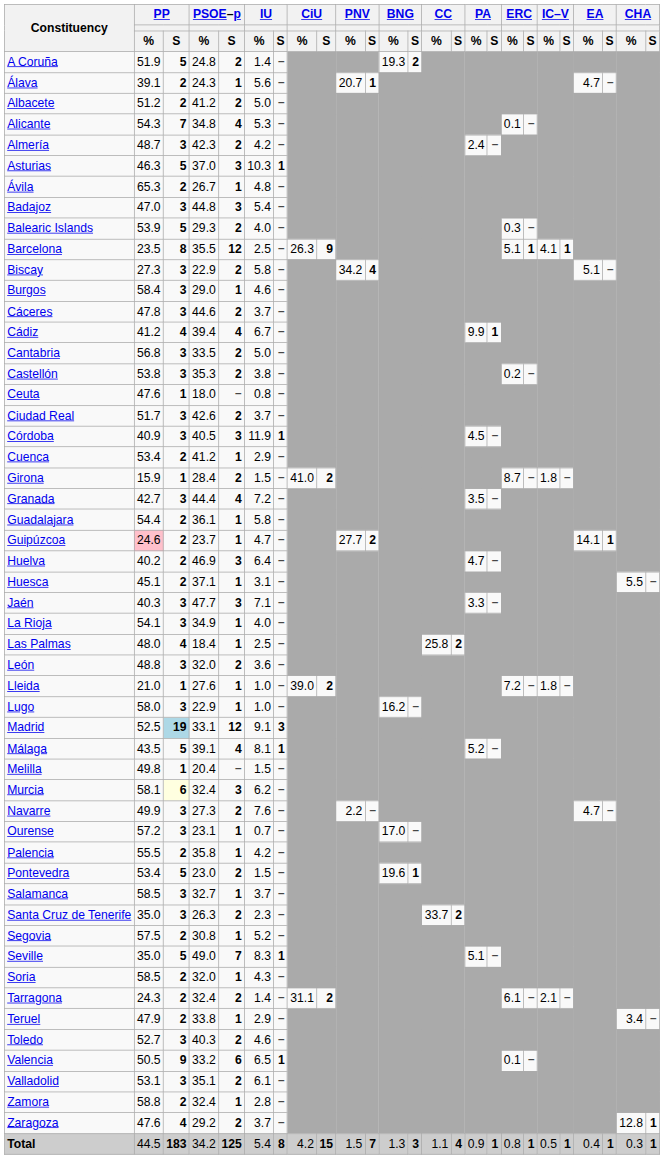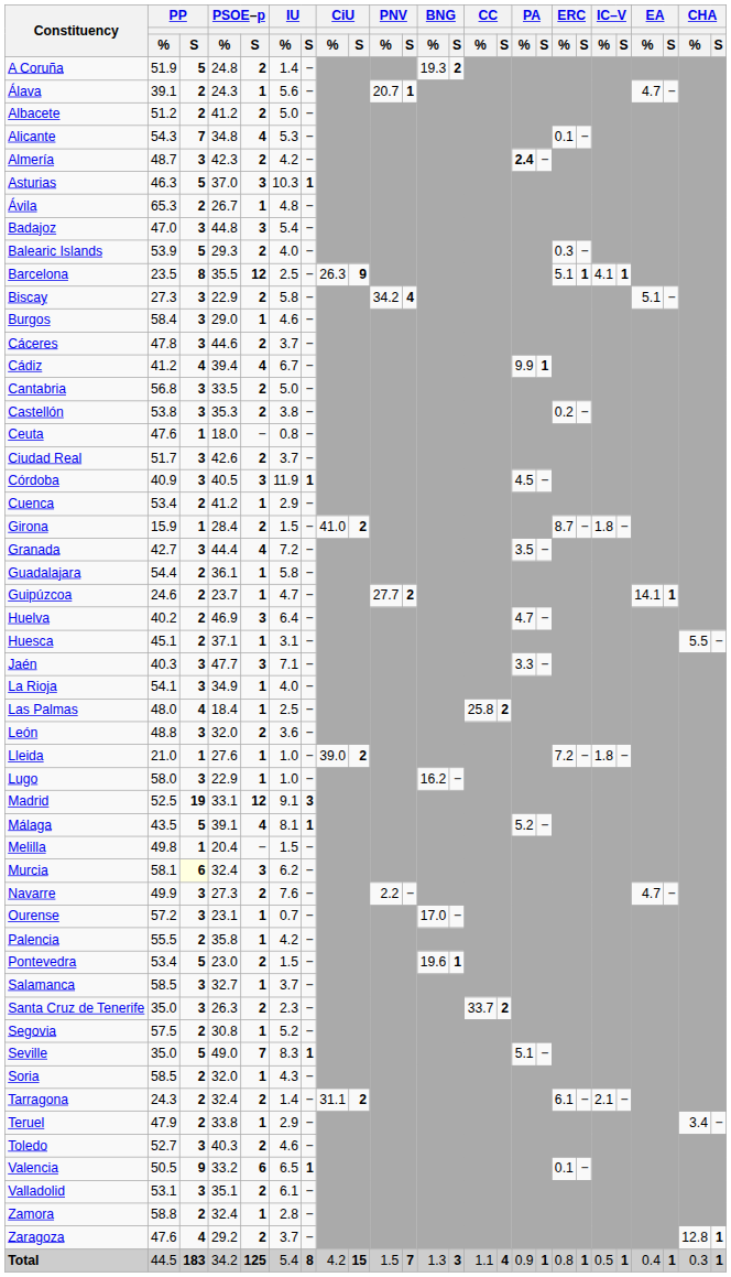Almería | PA / %: normal -> bold
Guipúzcoa | PP / %: pink background -> no background
Madrid | PP / S: lightblue background -> no background
